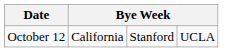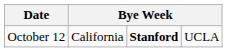October 12 | column 3: normal -> bold
